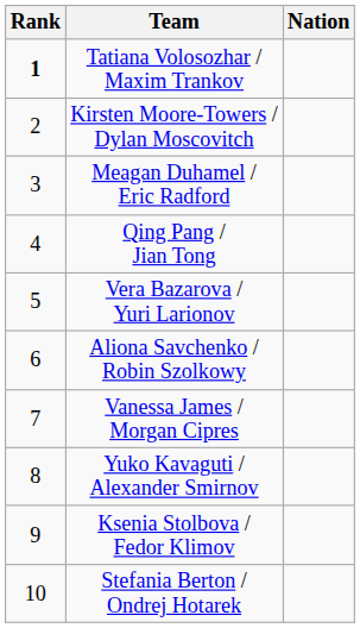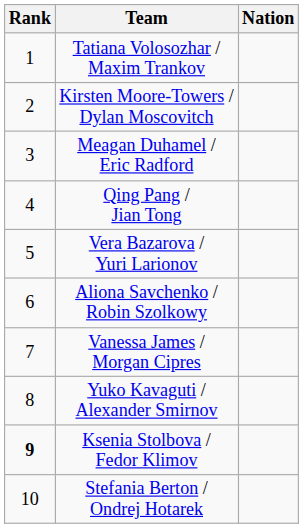Tatiana Volosozhar / Maxim Trankov | Rank: bold -> normal
Ksenia Stolbova / Fedor Klimov | Rank: normal -> bold
